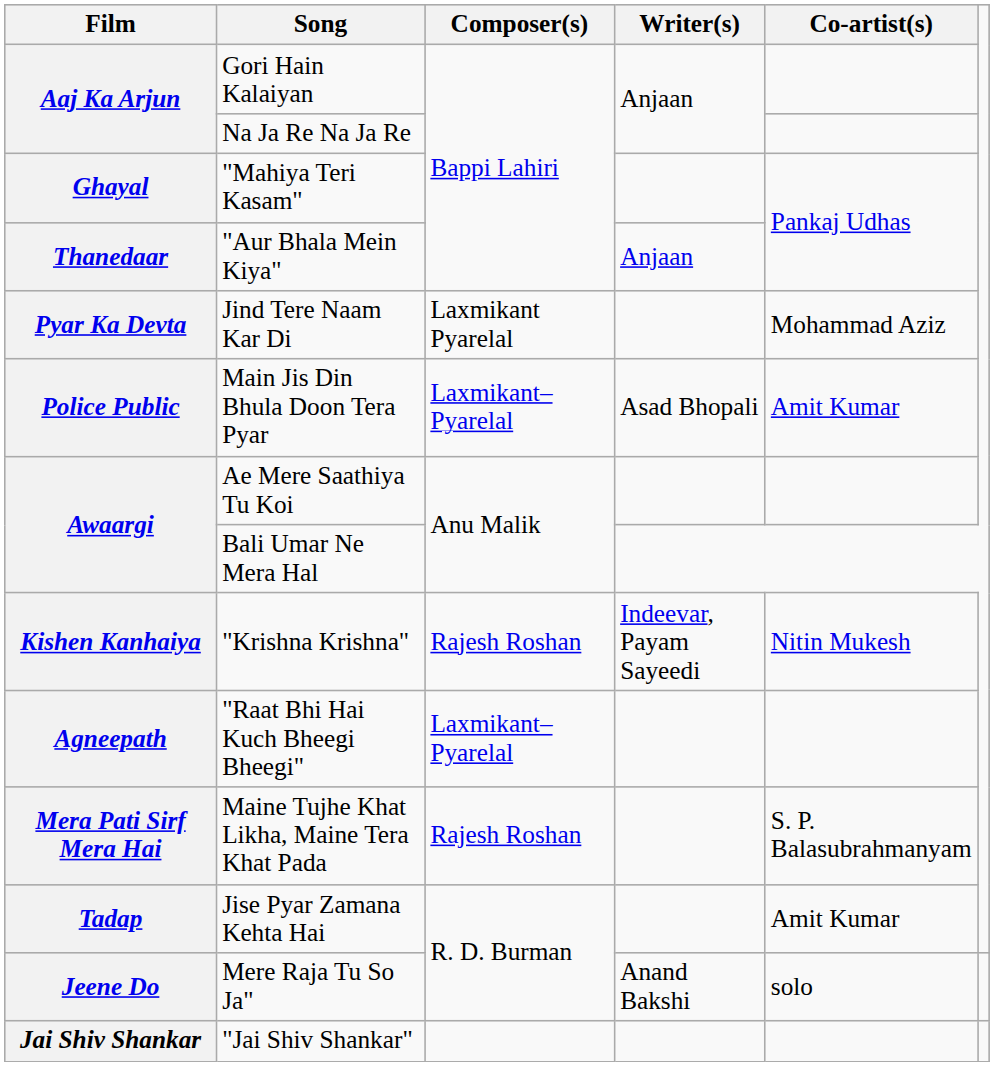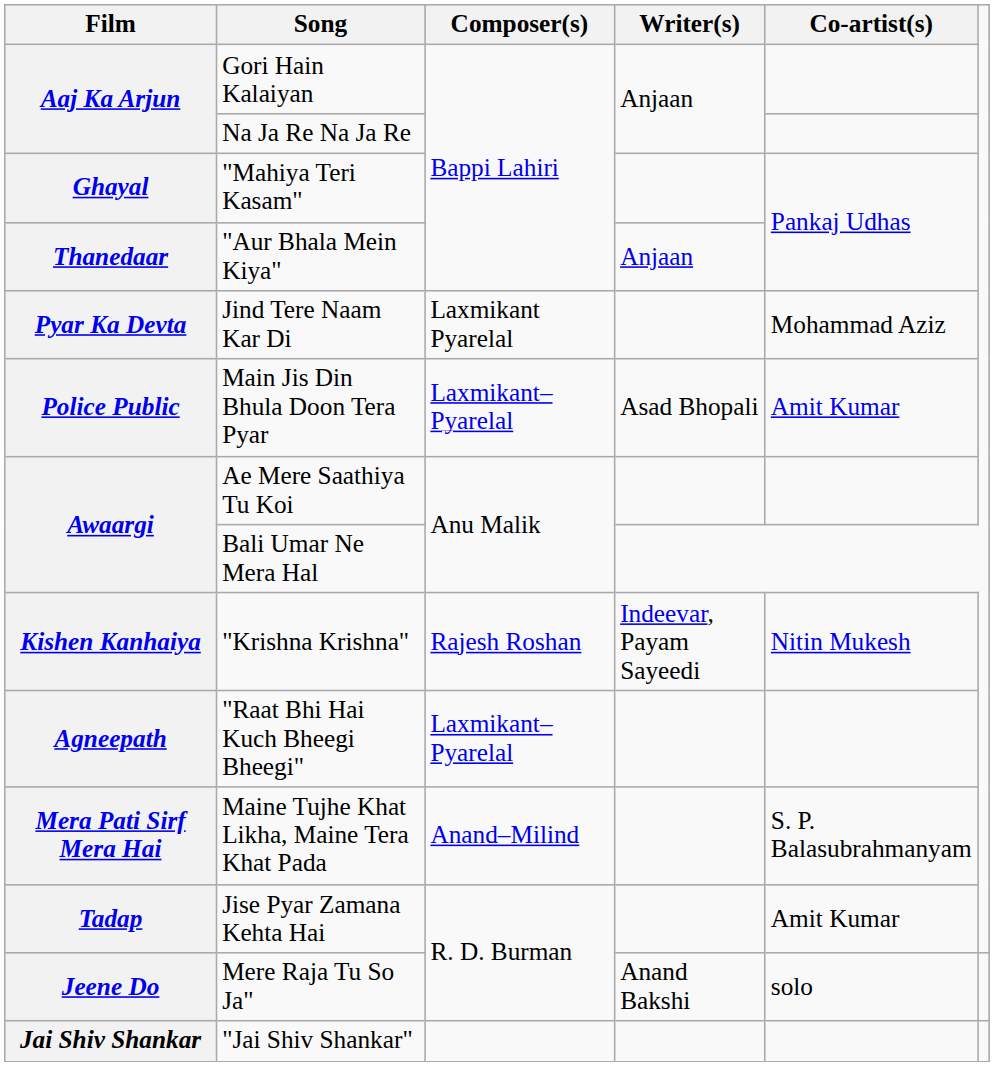Maine Tujhe Khat Likha, Maine Tera Khat Pada | Composer(s): Rajesh Roshan -> Anand–Milind
